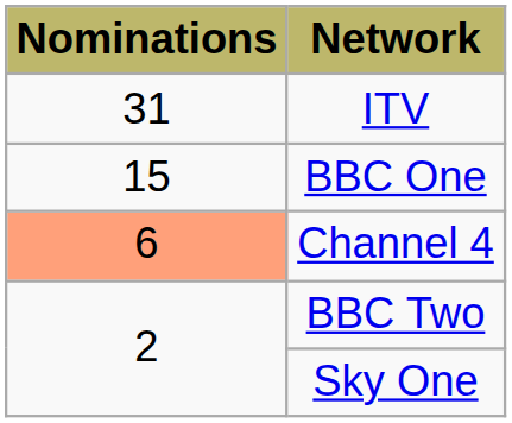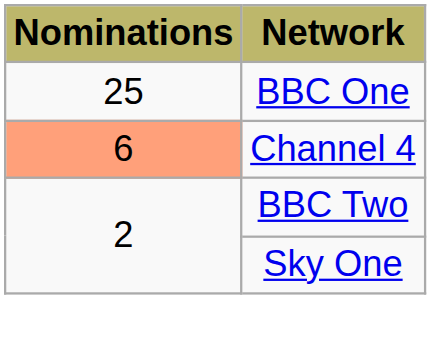- row: 31 | ITV
BBC One | Nominations: 15 -> 25
